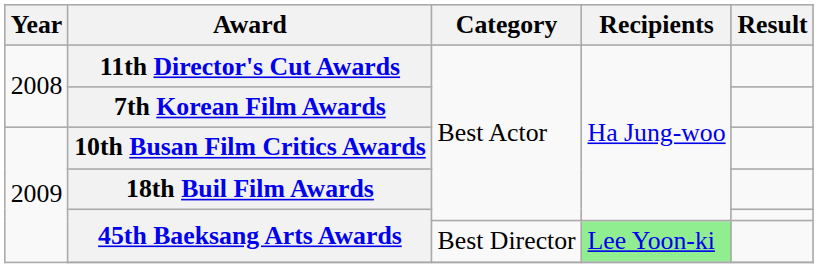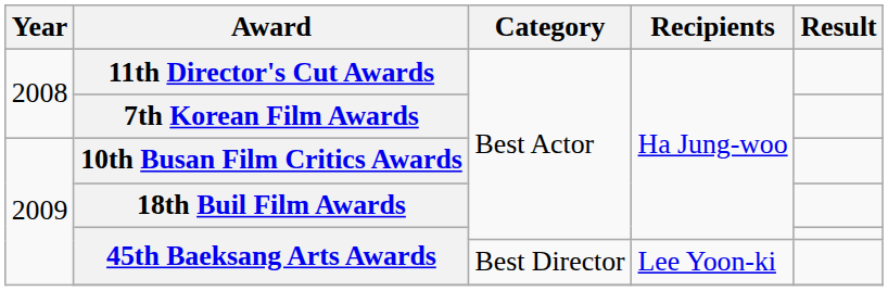45th Baeksang Arts Awards / Best Director | Recipients: lightgreen background -> no background
